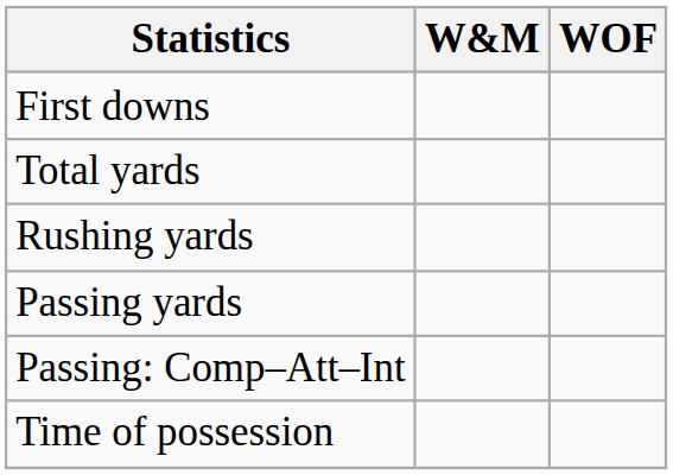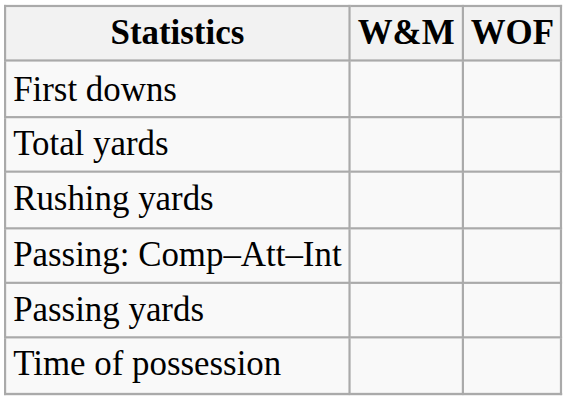rows swapped: Passing yards <-> Passing: Comp–Att–Int
